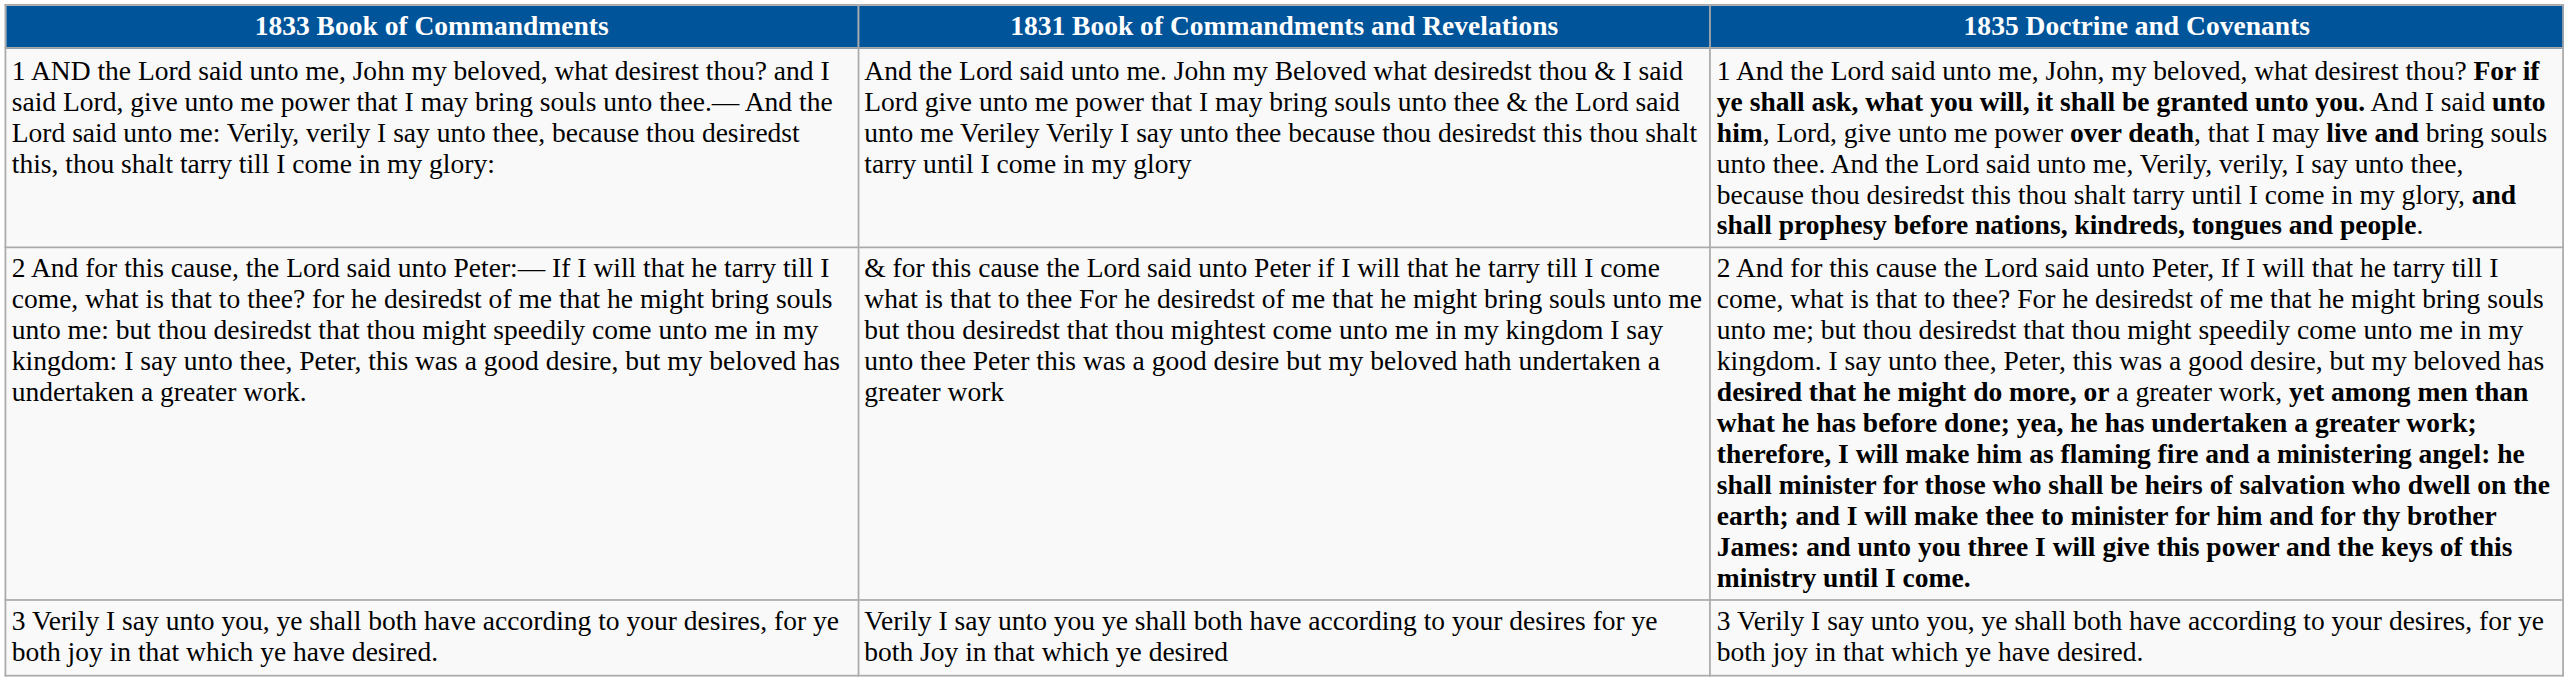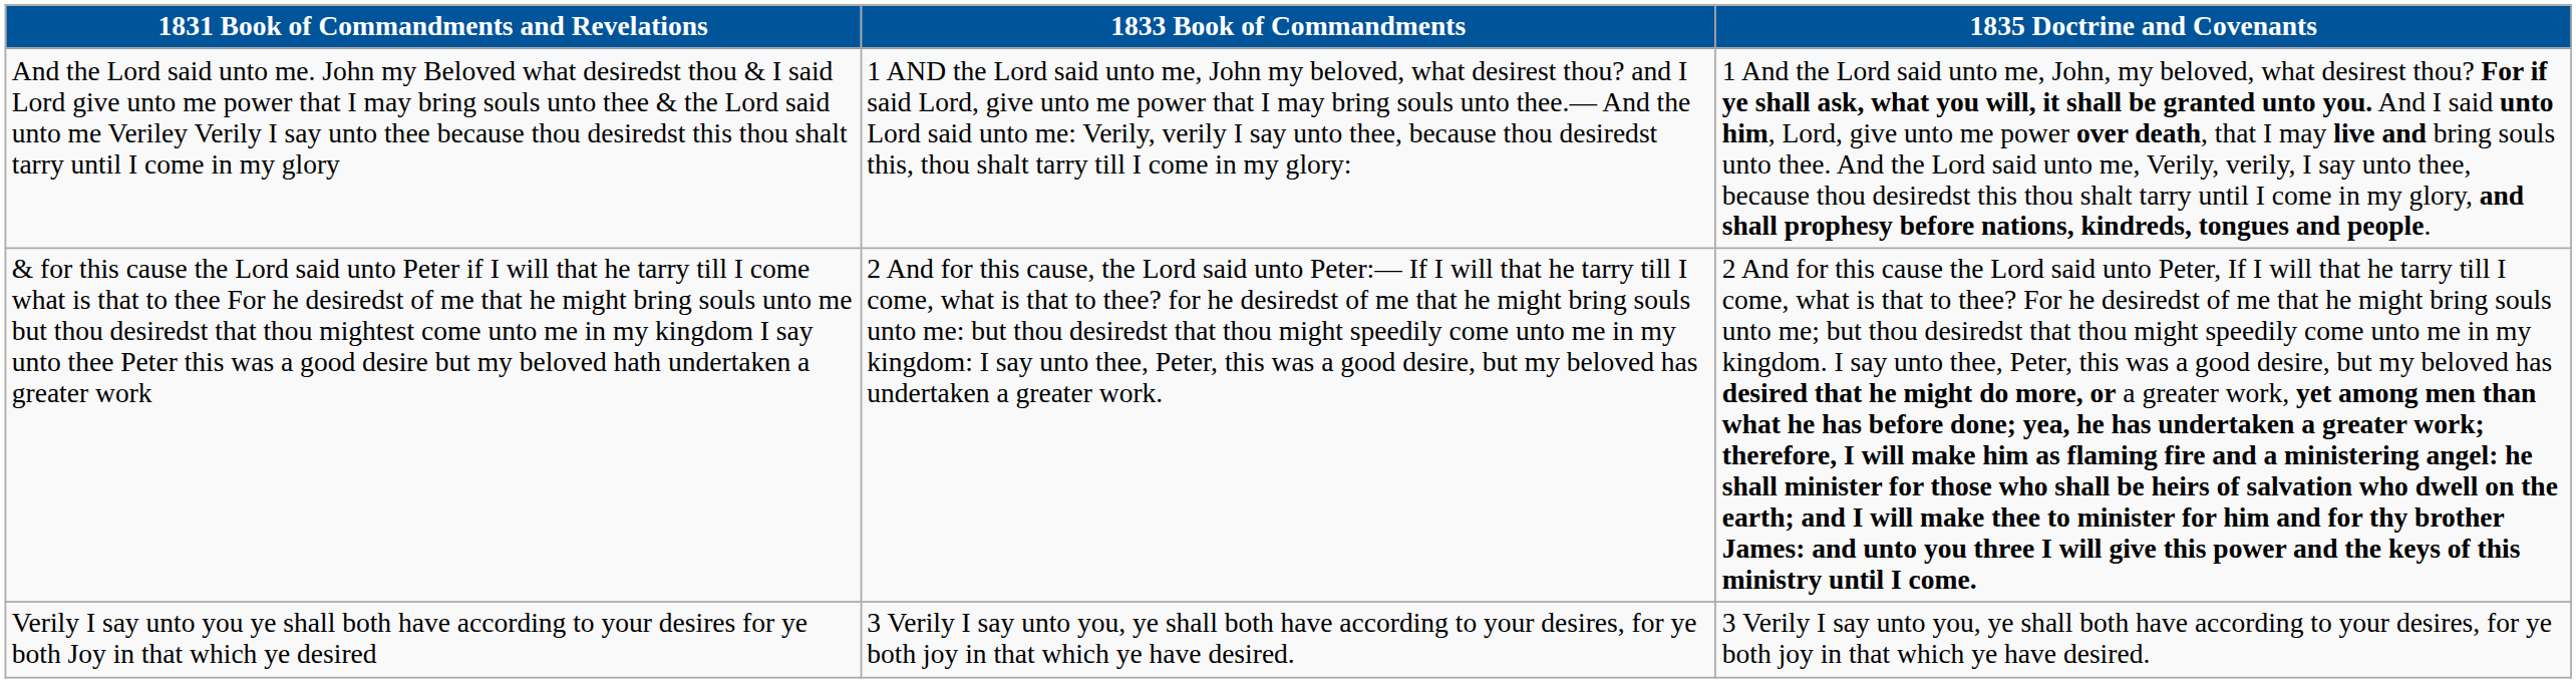columns swapped: 1831 Book of Commandments and Revelations <-> 1833 Book of Commandments
